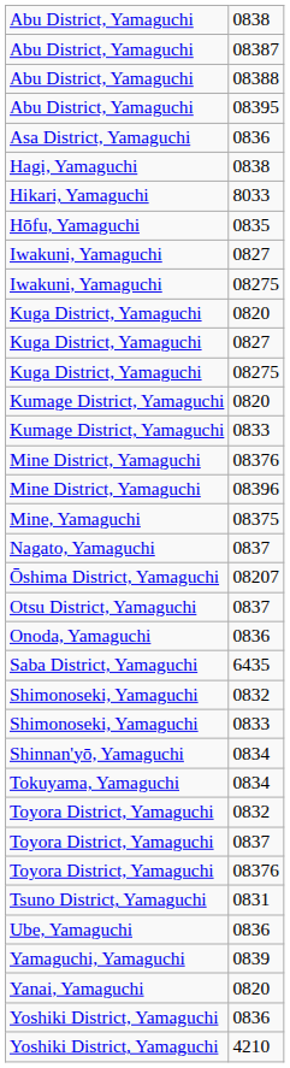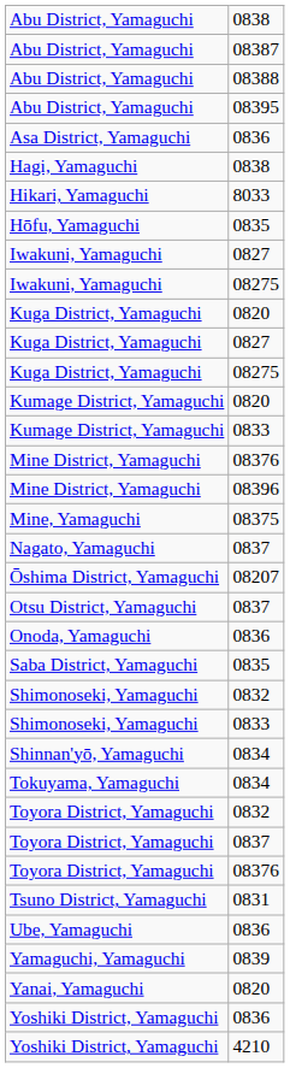row 23 | column 2: 6435 -> 0835
